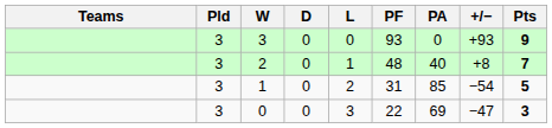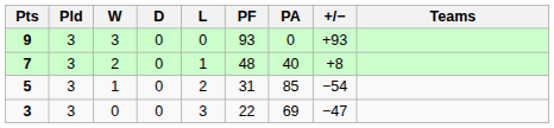columns swapped: Teams <-> Pts
